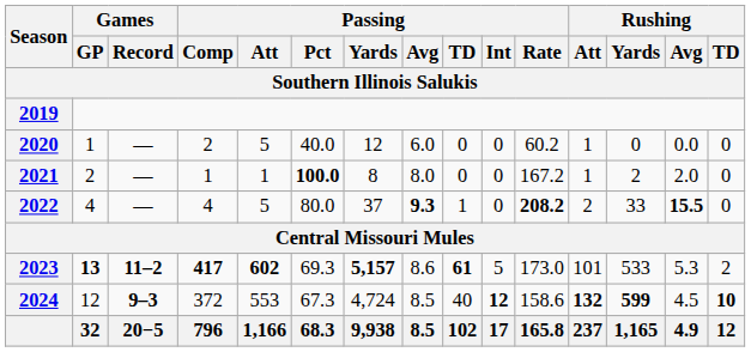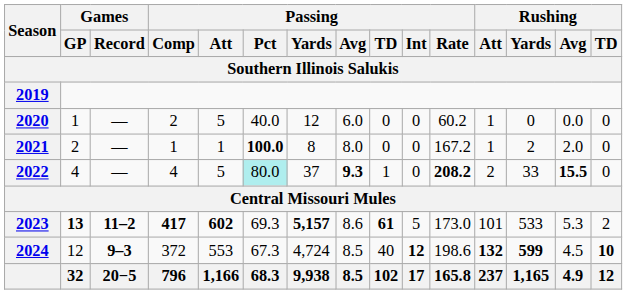2022 | Passing / Pct: no background -> paleturquoise background
2024 | Passing / Rate: 158.6 -> 198.6
